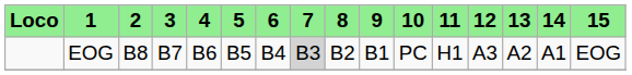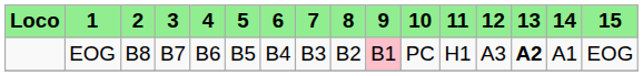row 2 | 7: lightgrey background -> no background
row 2 | 9: no background -> pink background
row 2 | 13: normal -> bold
